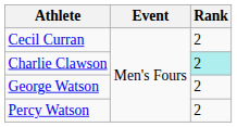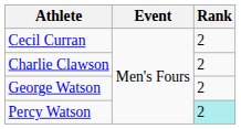Charlie Clawson | Rank: paleturquoise background -> no background
Percy Watson | Rank: no background -> paleturquoise background
